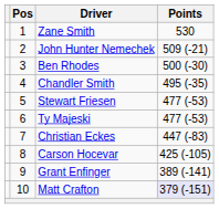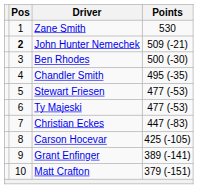John Hunter Nemechek | Pos: normal -> bold
Matt Crafton | Points: lavender background -> no background
